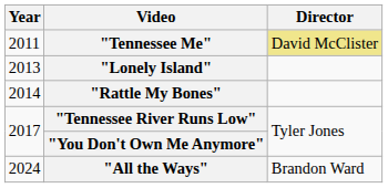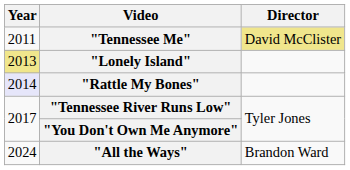"Lonely Island" | Year: no background -> khaki background
"Rattle My Bones" | Year: no background -> lavender background
